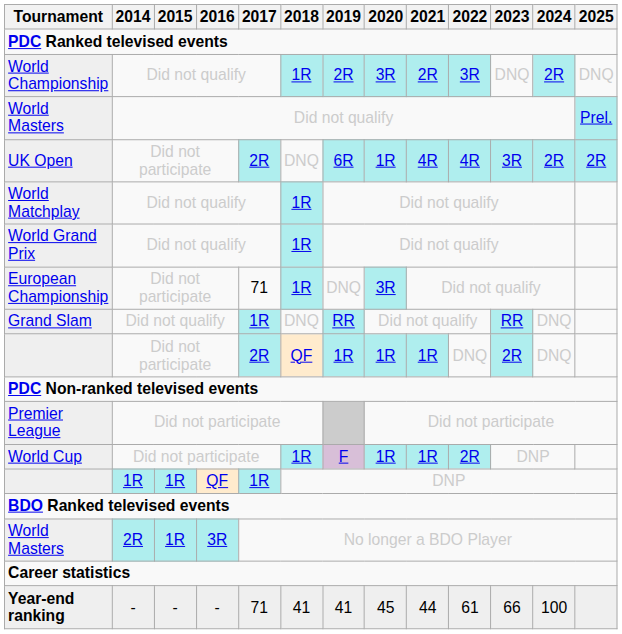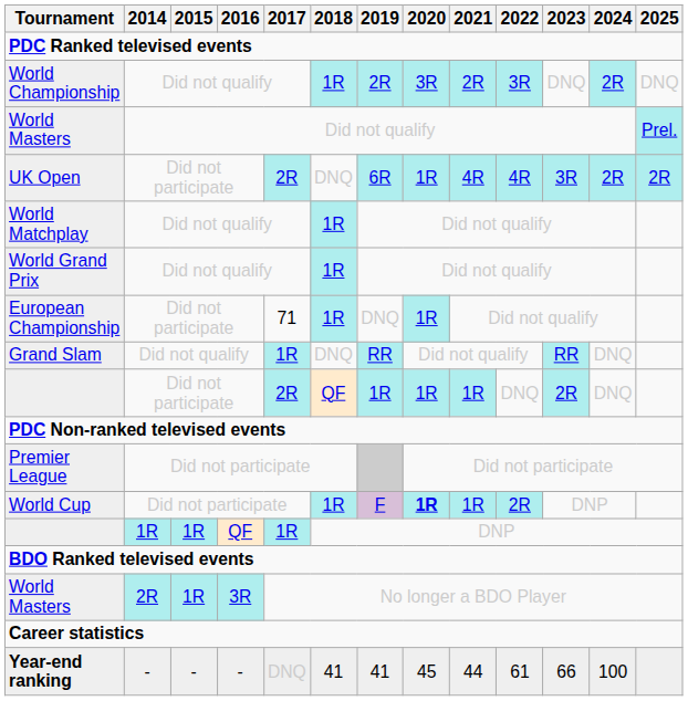European Championship | 2020: 3R -> 1R
World Cup | 2020: normal -> bold
Year-end ranking | 2017: 71 -> DNQ
